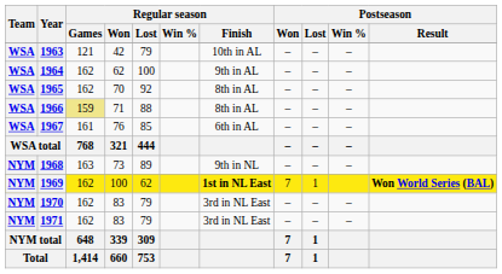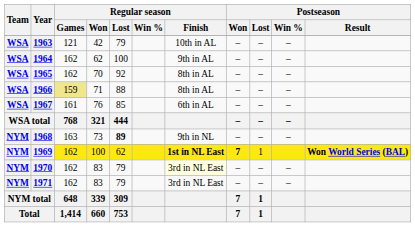1968 | Regular season / Lost: normal -> bold
1969 | Postseason / Won: normal -> bold
1970 | Regular season / Finish: no background -> lightyellow background
